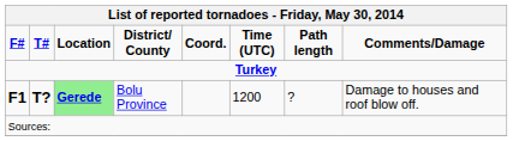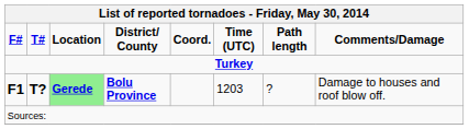F1 | District/ County: normal -> bold
F1 | Time (UTC): 1200 -> 1203
